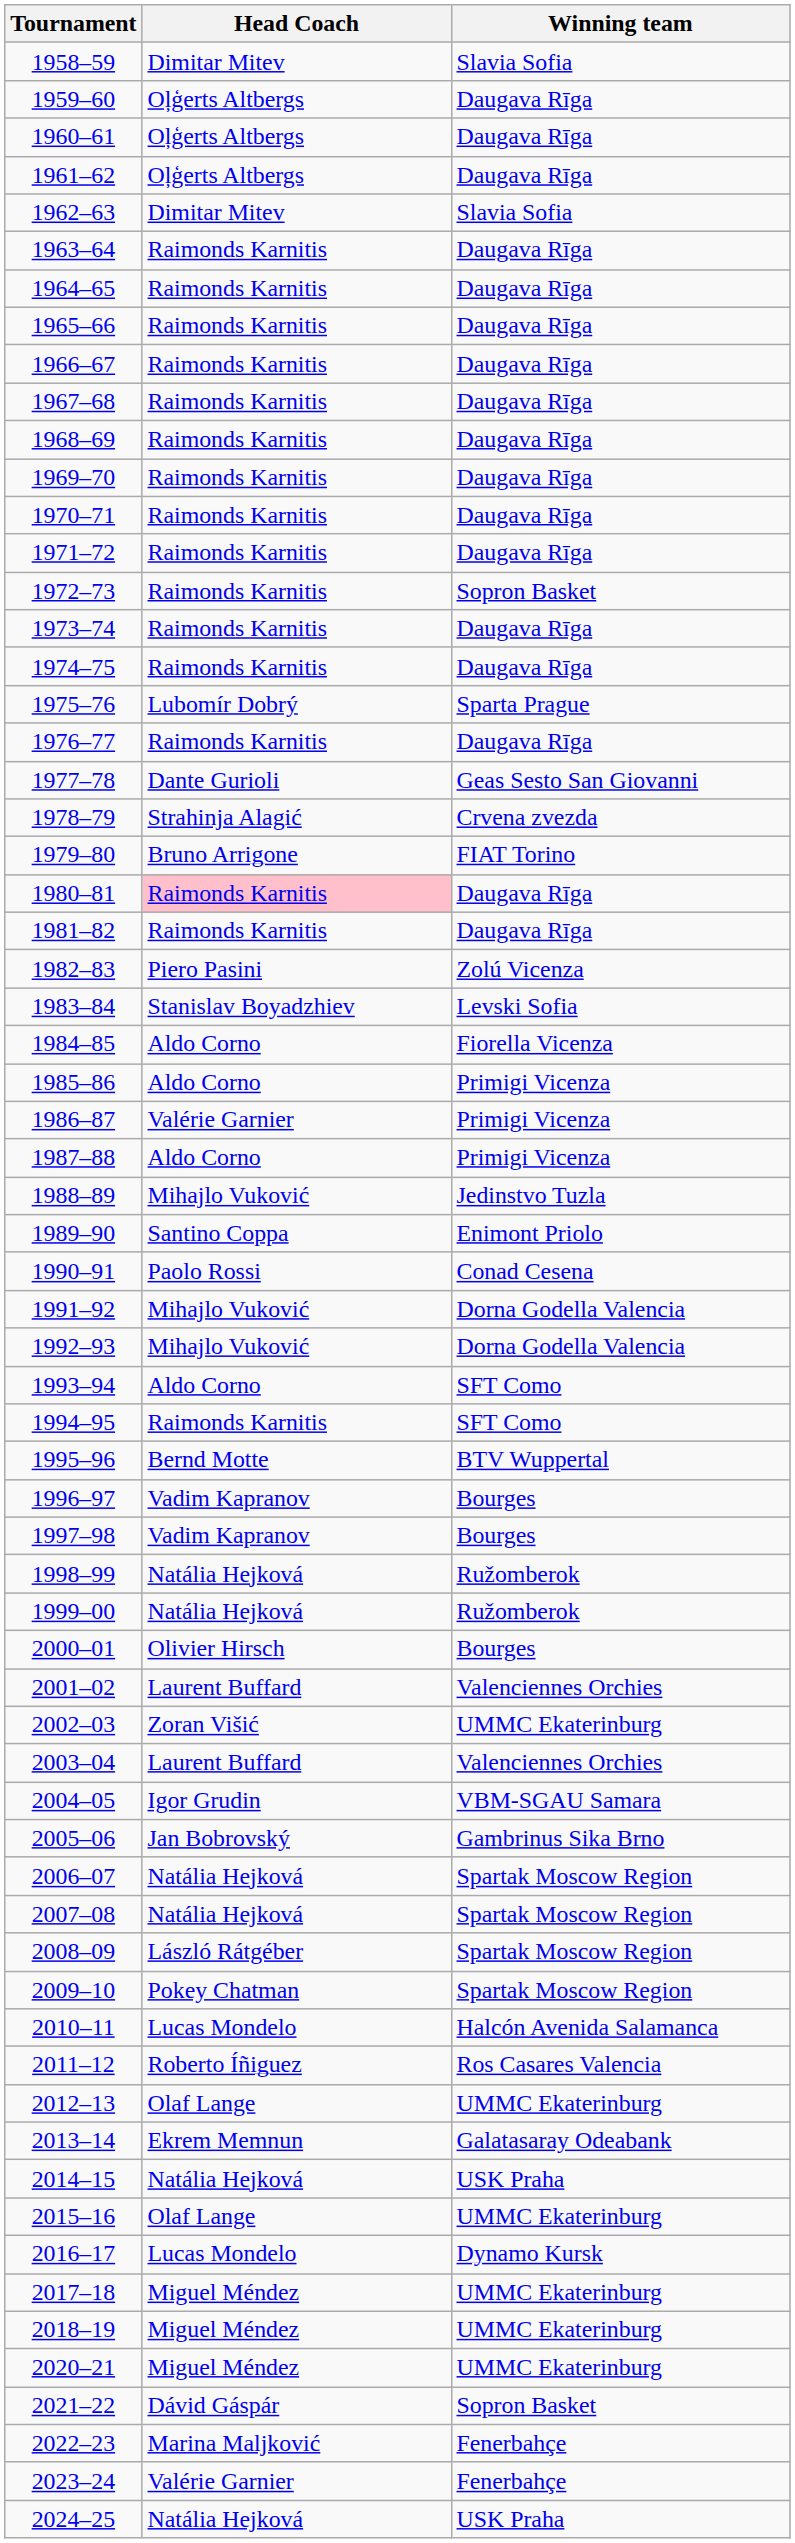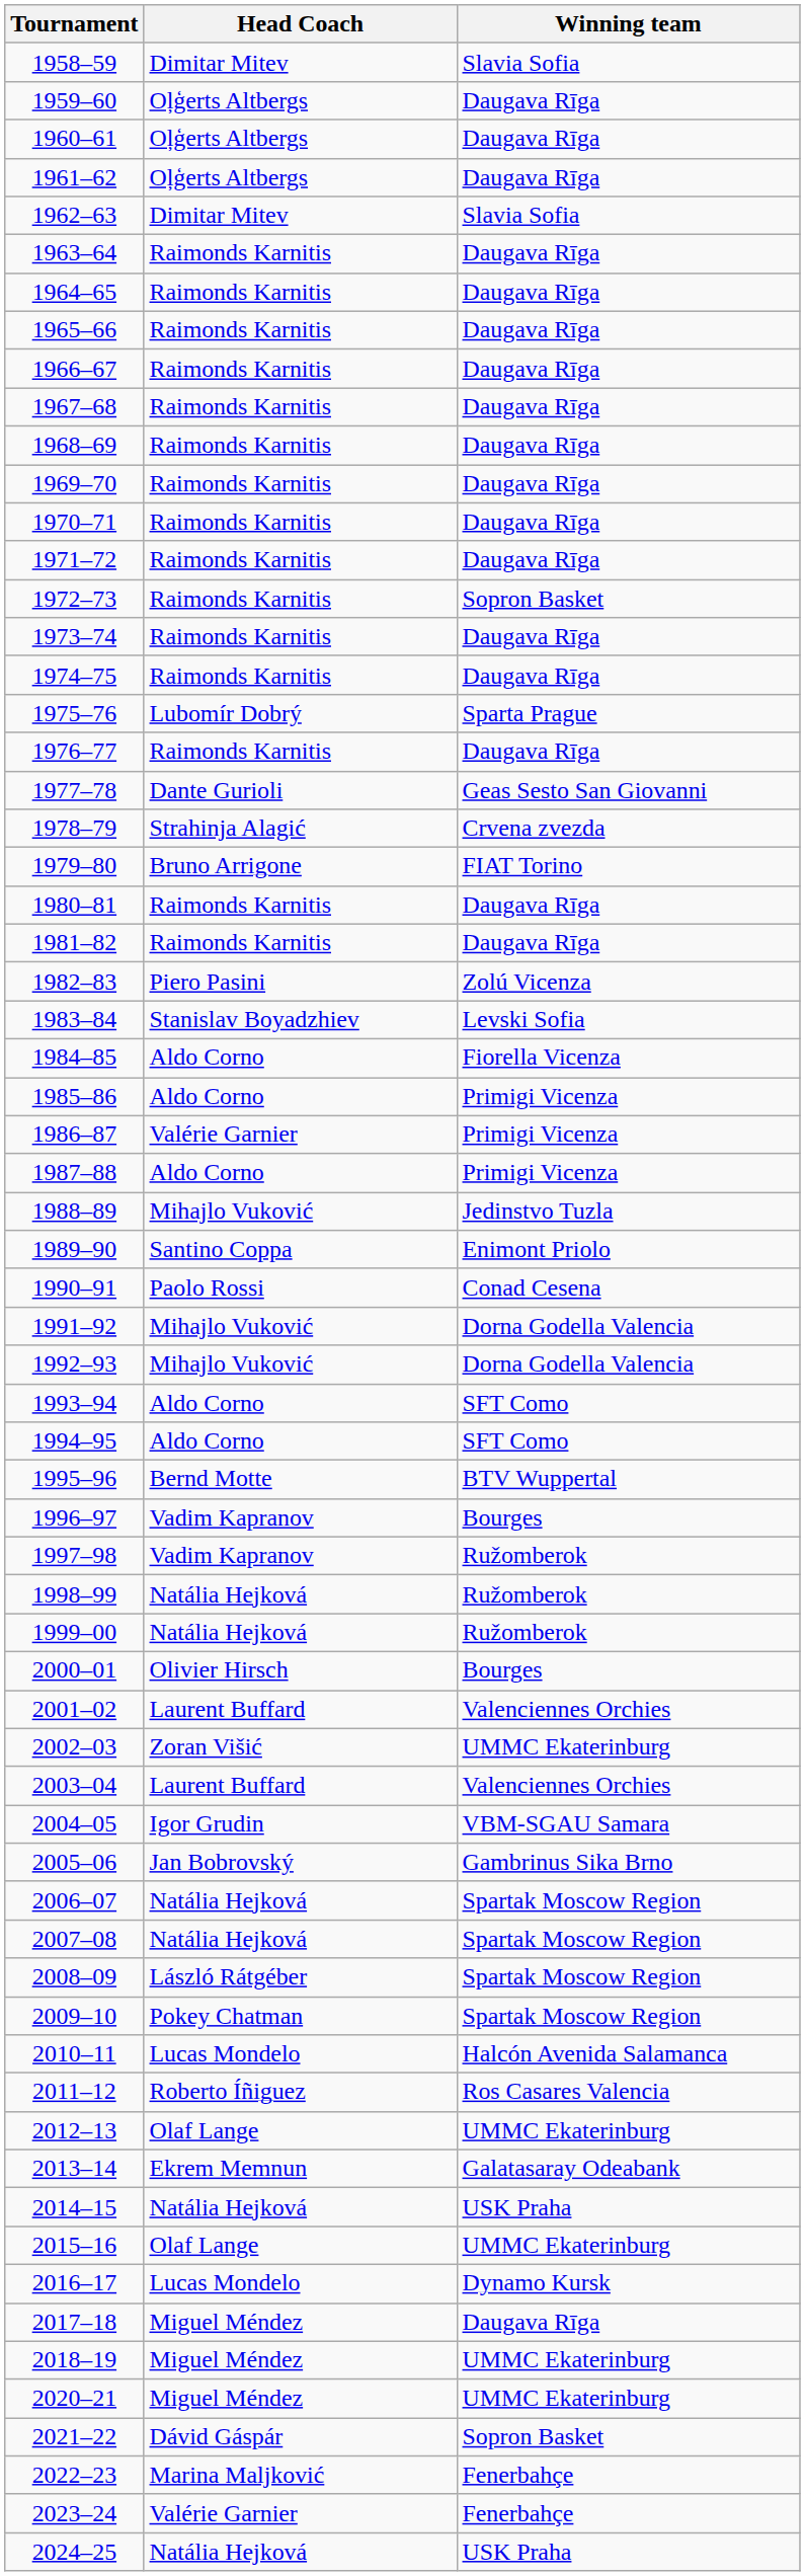1980–81 | Head Coach: pink background -> no background
1994–95 | Head Coach: Raimonds Karnitis -> Aldo Corno
1997–98 | Winning team: Bourges -> Ružomberok
2017–18 | Winning team: UMMC Ekaterinburg -> Daugava Rīga
